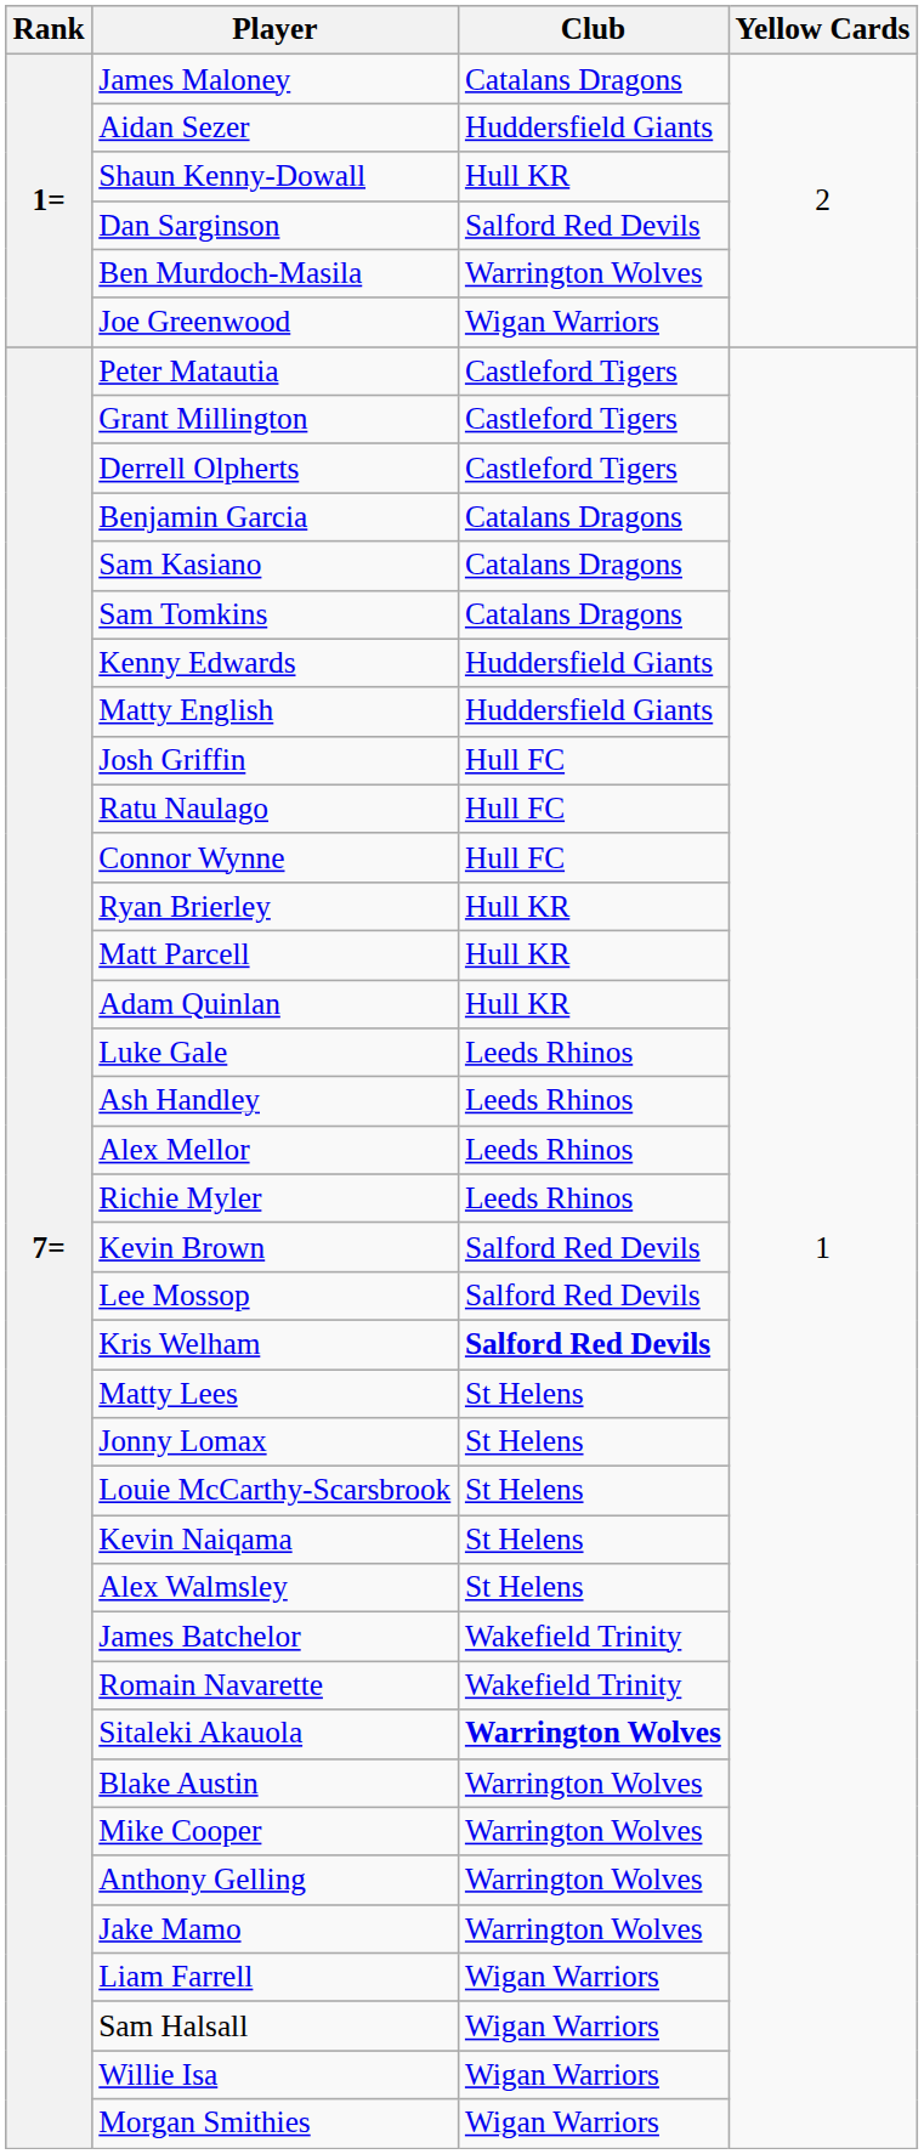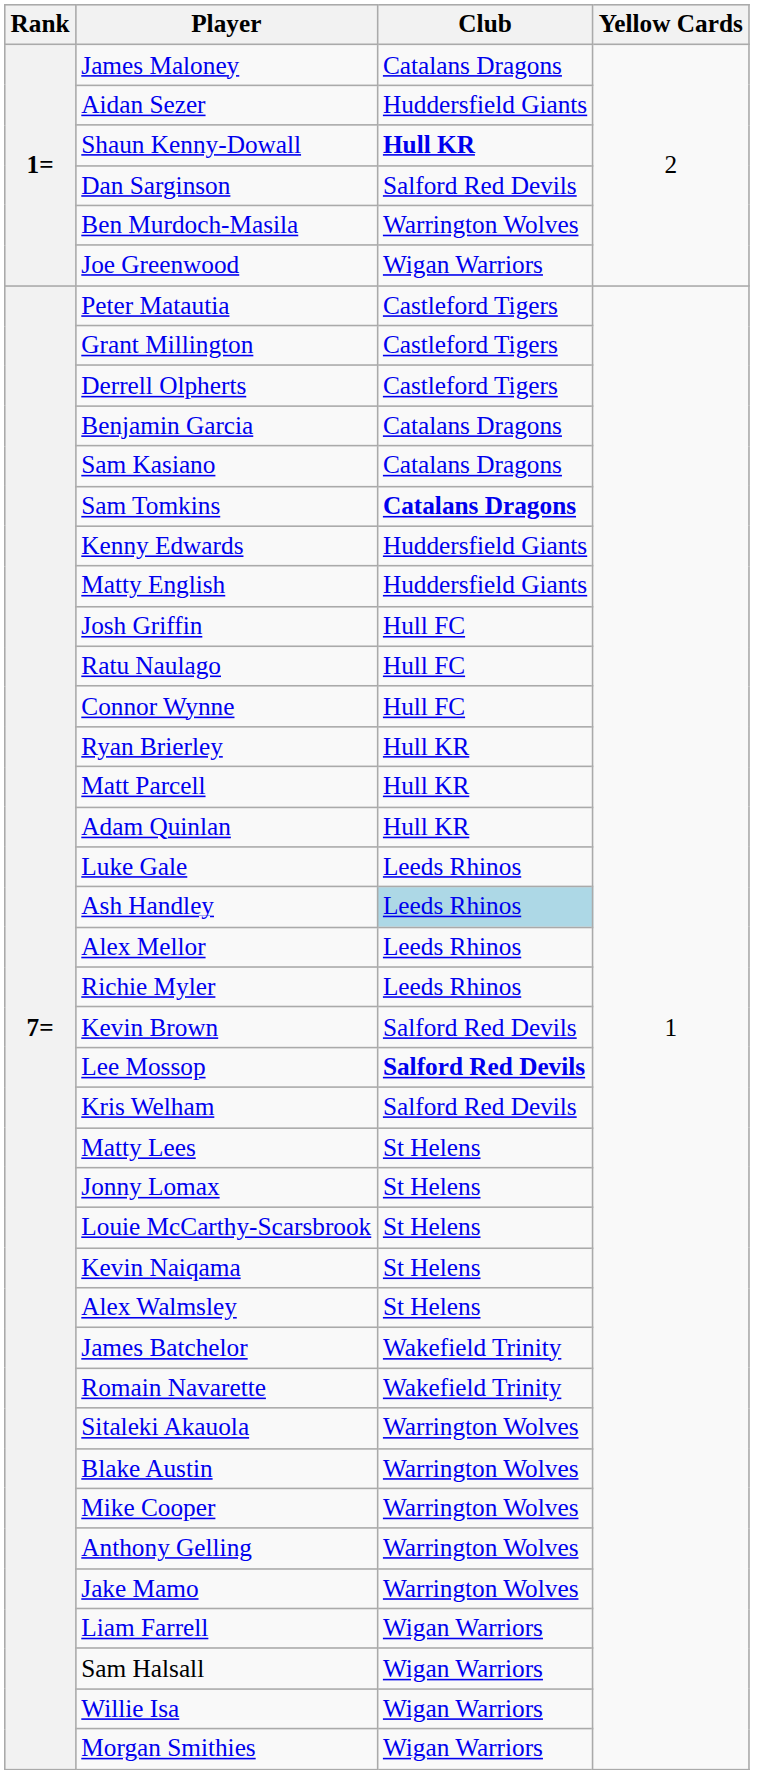Shaun Kenny-Dowall | Club: normal -> bold
Sam Tomkins | Club: normal -> bold
Ash Handley | Club: no background -> lightblue background
Lee Mossop | Club: normal -> bold
Kris Welham | Club: bold -> normal
Sitaleki Akauola | Club: bold -> normal
